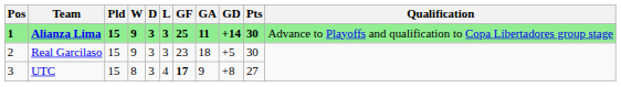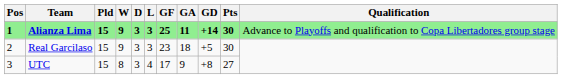UTC | GF: bold -> normal
